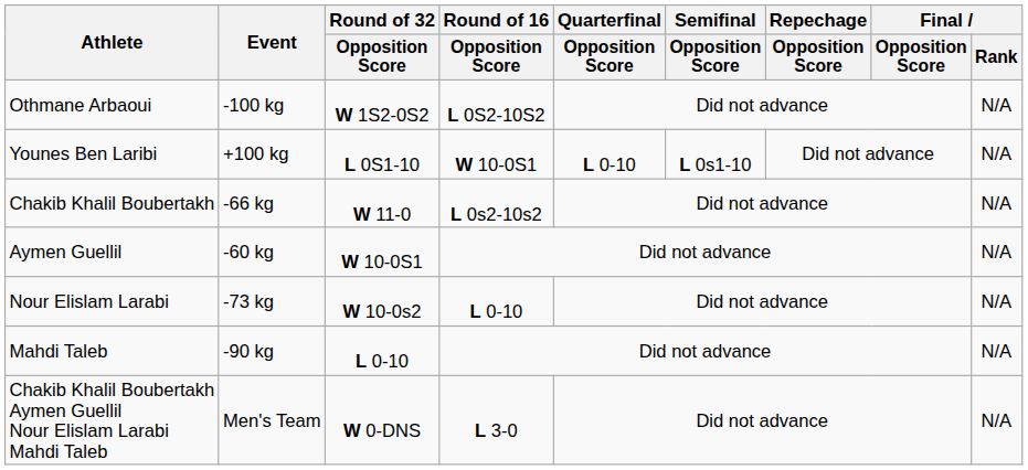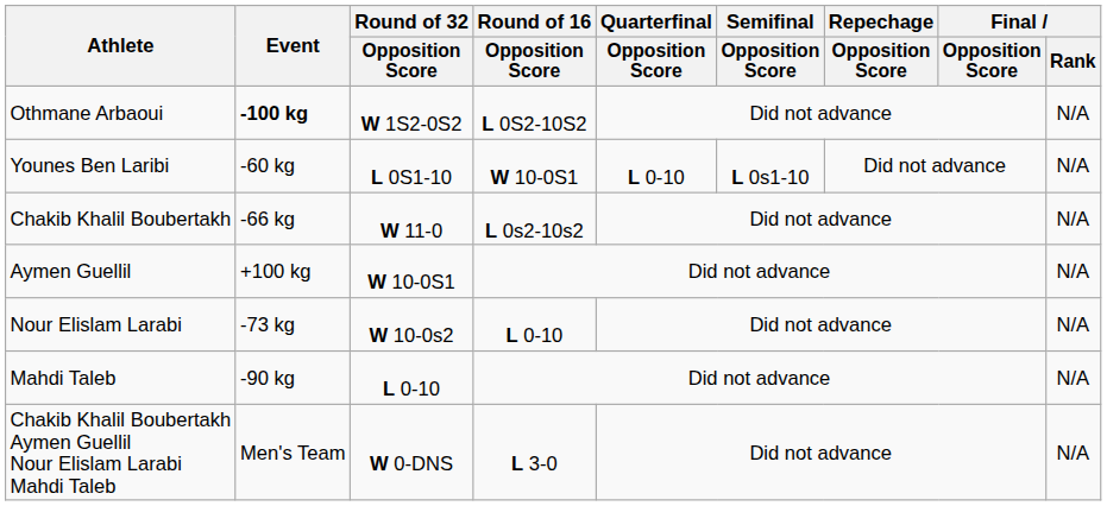Othmane Arbaoui | Event: normal -> bold
Younes Ben Laribi | Event: +100 kg -> -60 kg
Aymen Guellil | Event: -60 kg -> +100 kg
